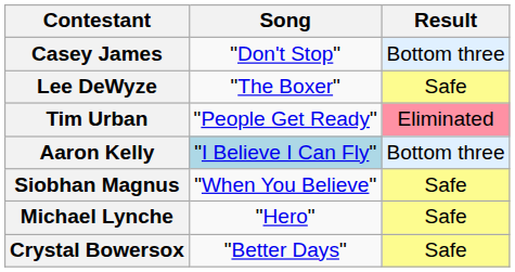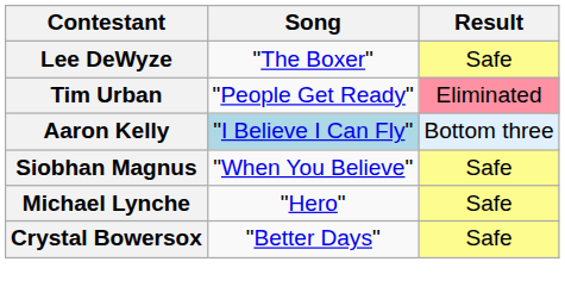- row: Casey James | "Don't Stop" | Bottom three
